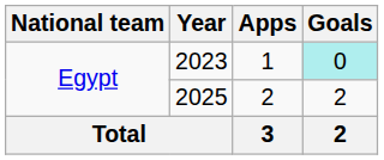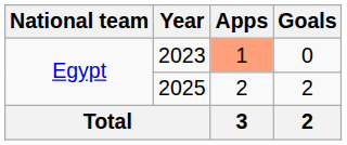2023 | Apps: no background -> lightsalmon background
2023 | Goals: paleturquoise background -> no background
